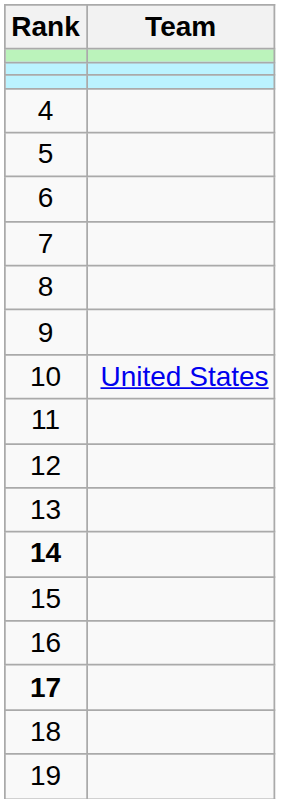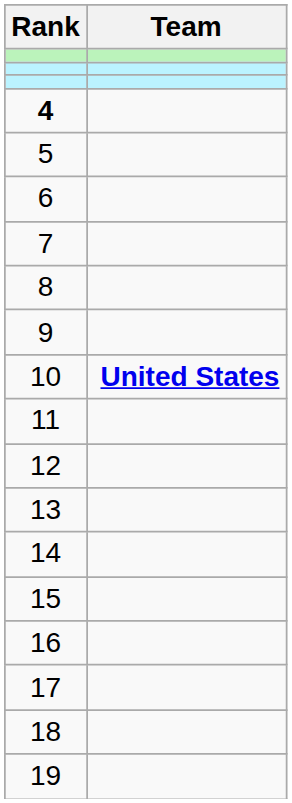row 5 | Rank: normal -> bold
row 11 | Team: normal -> bold
row 15 | Rank: bold -> normal
row 18 | Rank: bold -> normal
